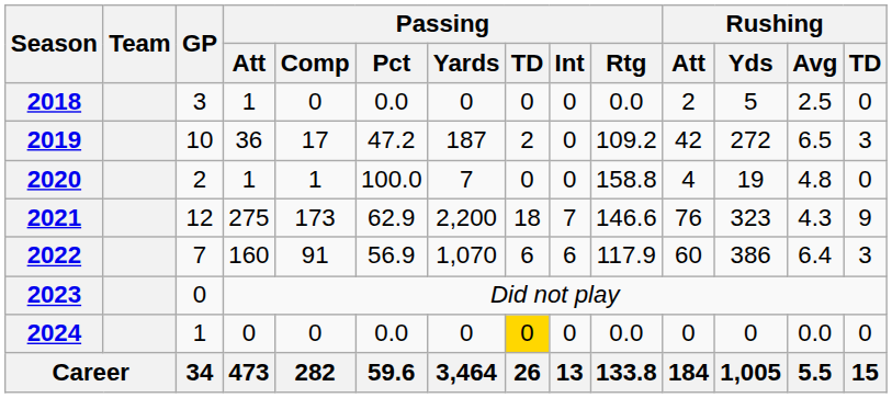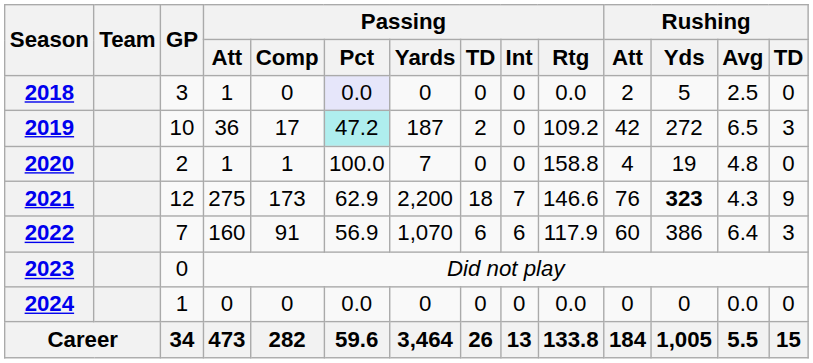2018 | Passing / Pct: no background -> lavender background
2019 | Passing / Pct: no background -> paleturquoise background
2021 | Rushing / Yds: normal -> bold
2024 | Passing / TD: gold background -> no background
